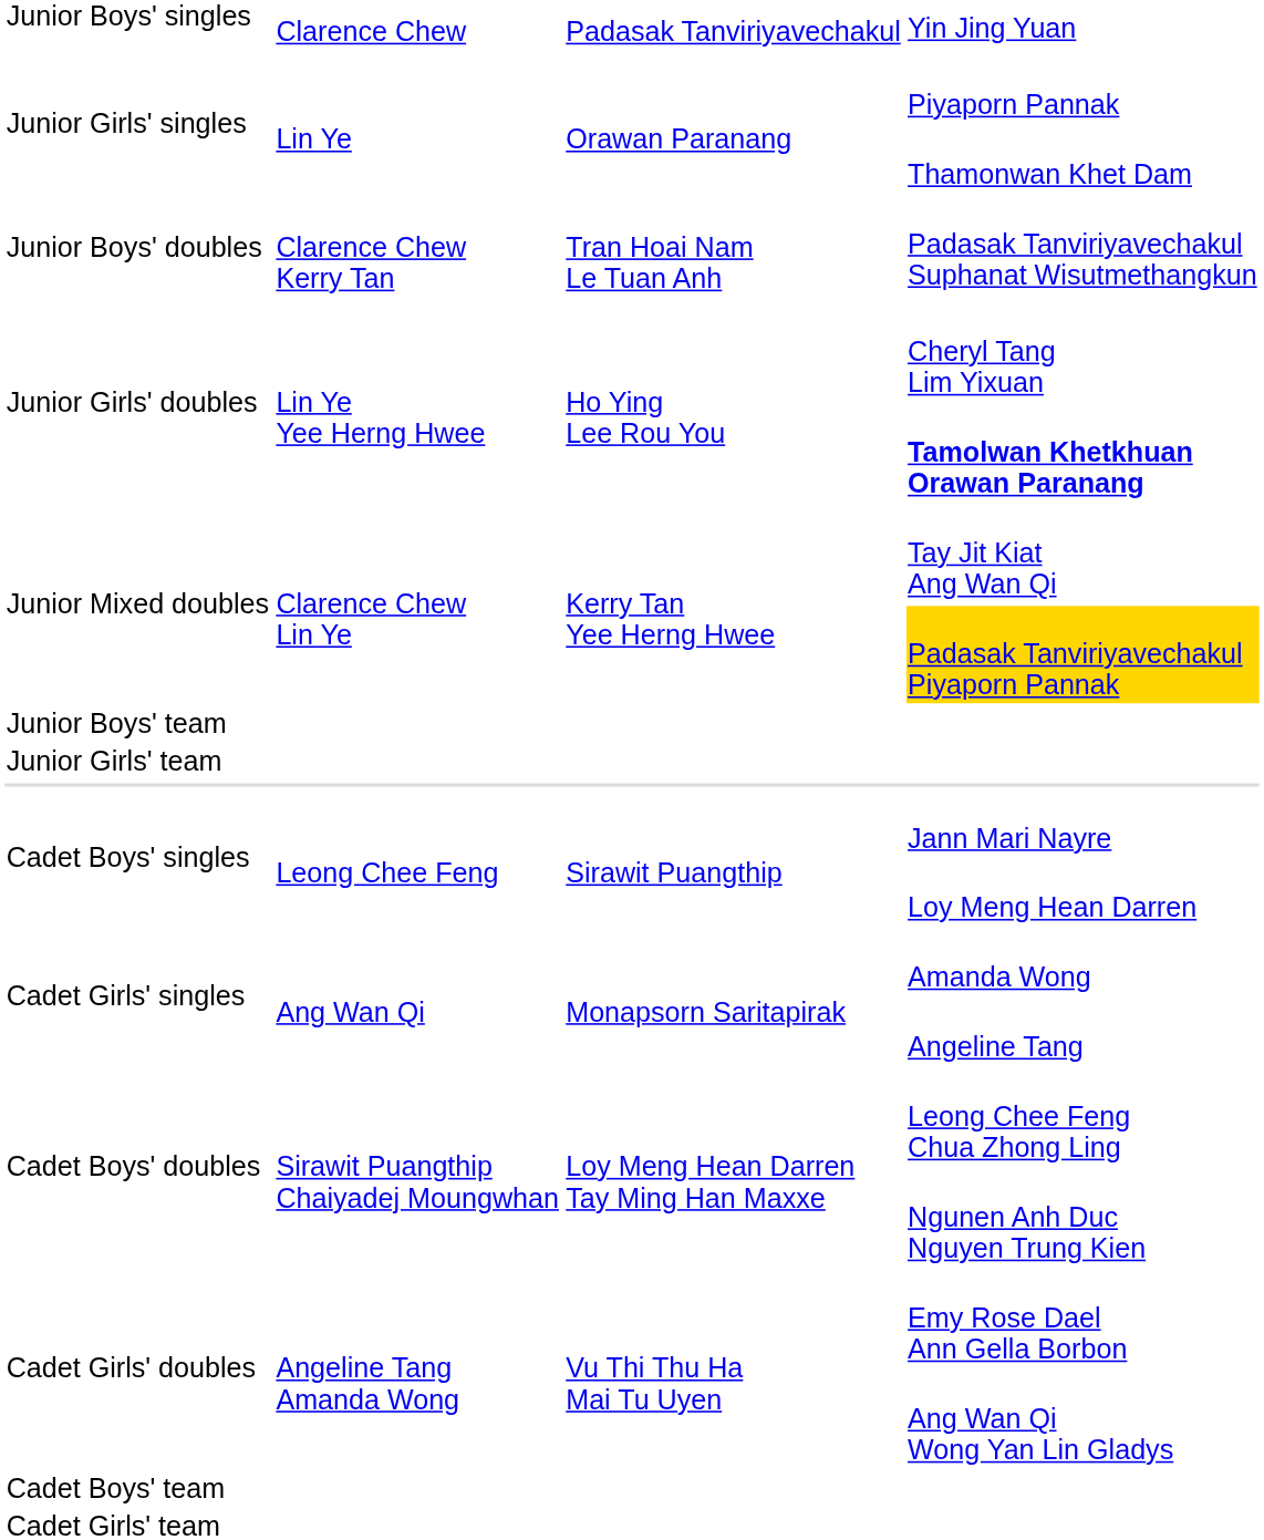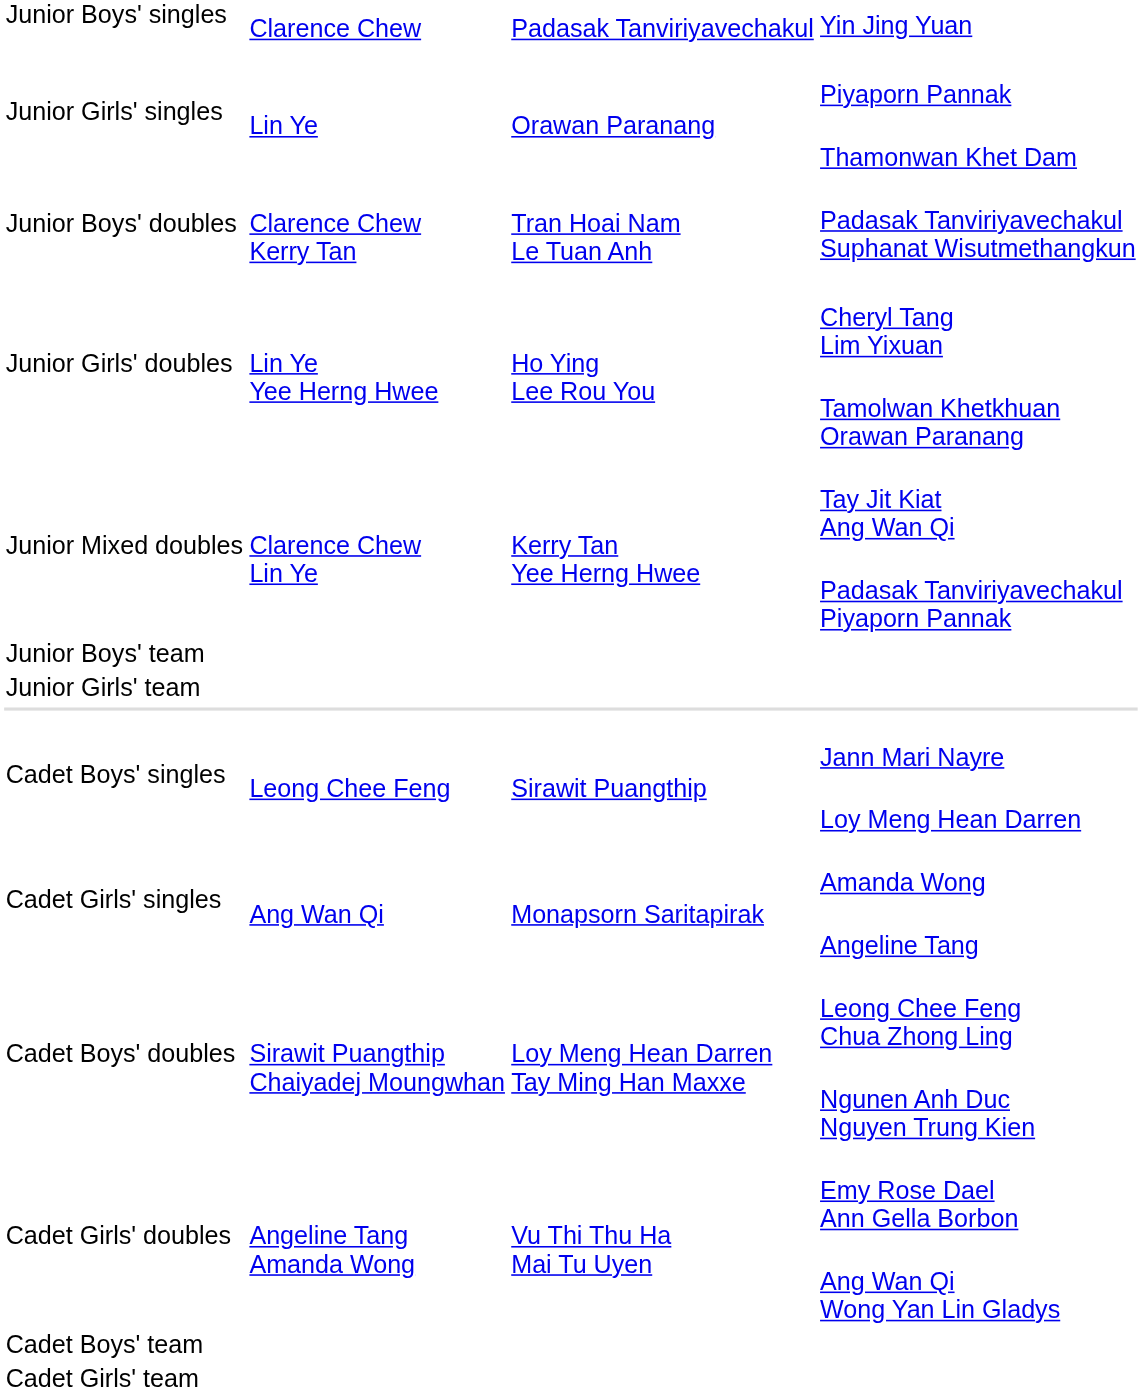Tamolwan Khetkhuan Orawan Paranang | column 4: bold -> normal
Padasak Tanviriyavechakul Piyaporn Pannak | column 4: gold background -> no background
